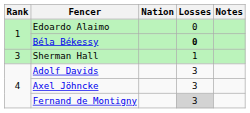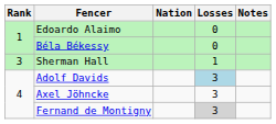Béla Békessy | Losses: bold -> normal
Adolf Davids | Losses: no background -> lightblue background
